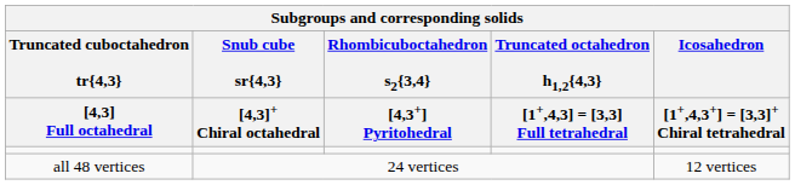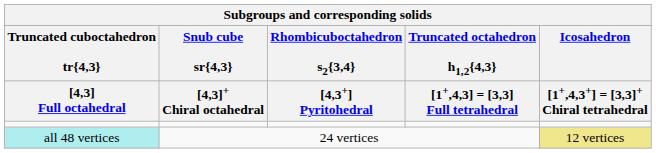row 5 | Truncated cuboctahedron tr{4,3} / [4,3] Full octahedral: no background -> paleturquoise background
row 5 | Icosahedron / [1+,4,3+] = [3,3]+ Chiral tetrahedral: no background -> khaki background
